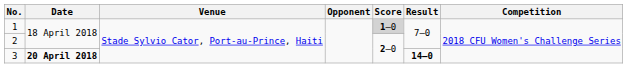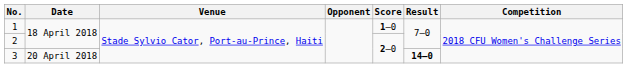1 | Score: lightgrey background -> no background
3 | Date: bold -> normal
